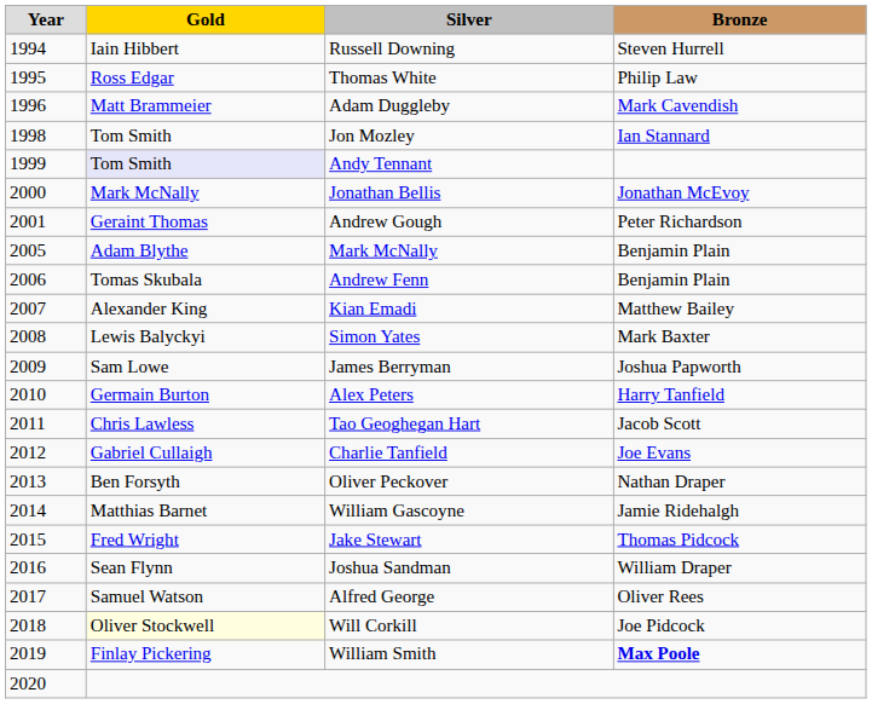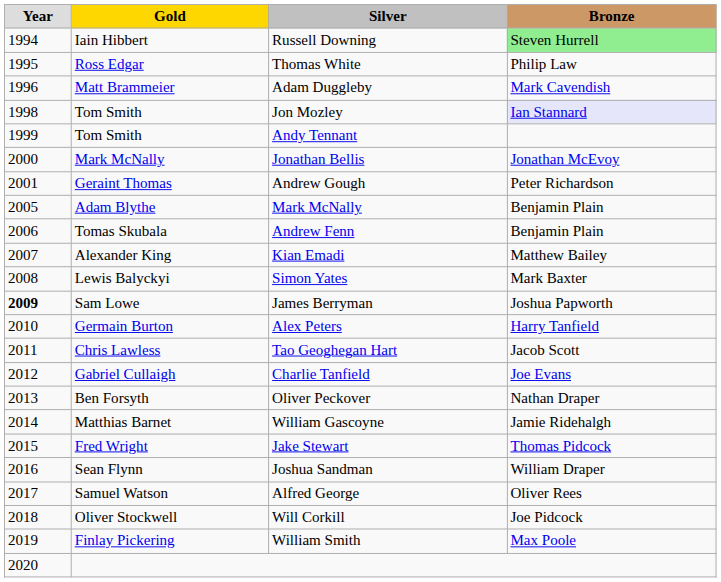Russell Downing | Bronze: no background -> lightgreen background
Jon Mozley | Bronze: no background -> lavender background
Andy Tennant | Gold: lavender background -> no background
James Berryman | Year: normal -> bold
Will Corkill | Gold: lightyellow background -> no background
William Smith | Bronze: bold -> normal
